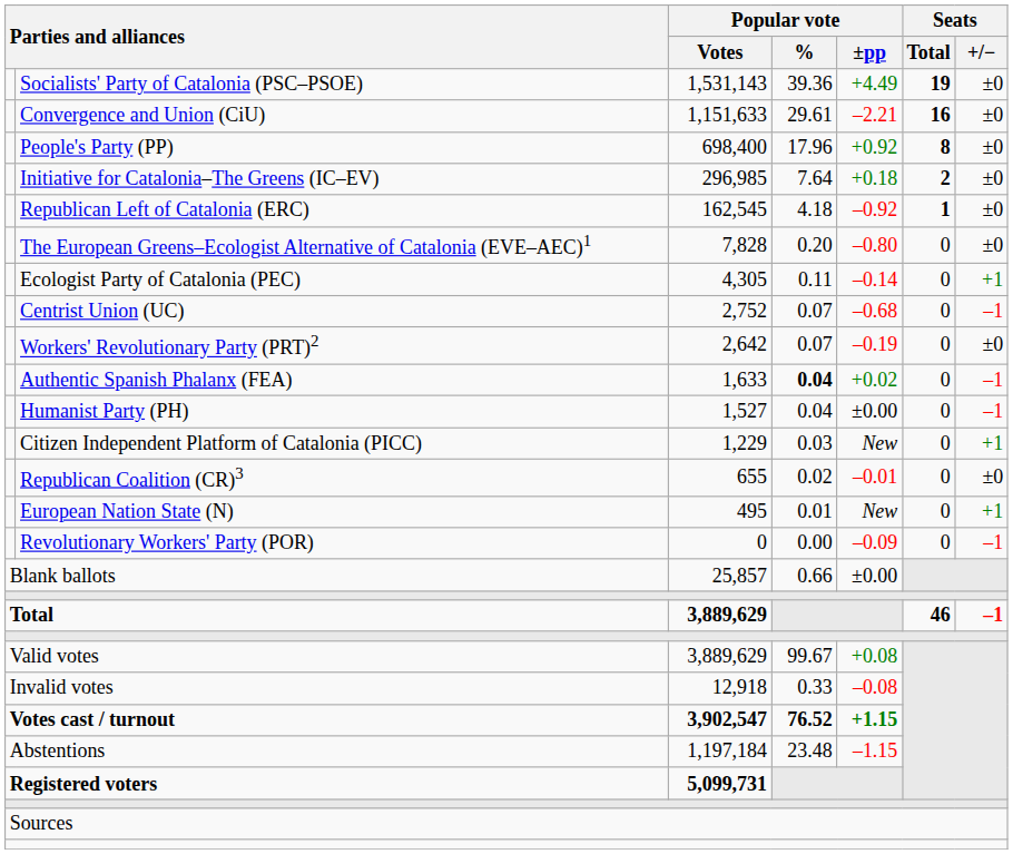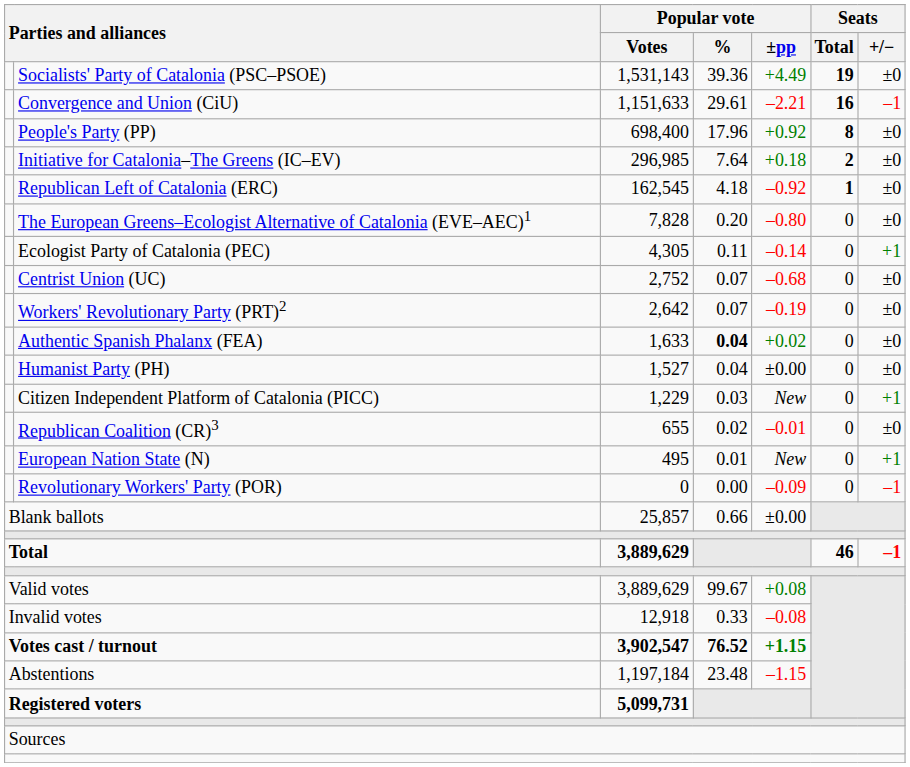Convergence and Union (CiU) | Seats / +/−: ±0 -> –1
Centrist Union (UC) | Seats / +/−: –1 -> ±0
Authentic Spanish Phalanx (FEA) | Seats / +/−: –1 -> ±0
Humanist Party (PH) | Seats / +/−: –1 -> ±0
